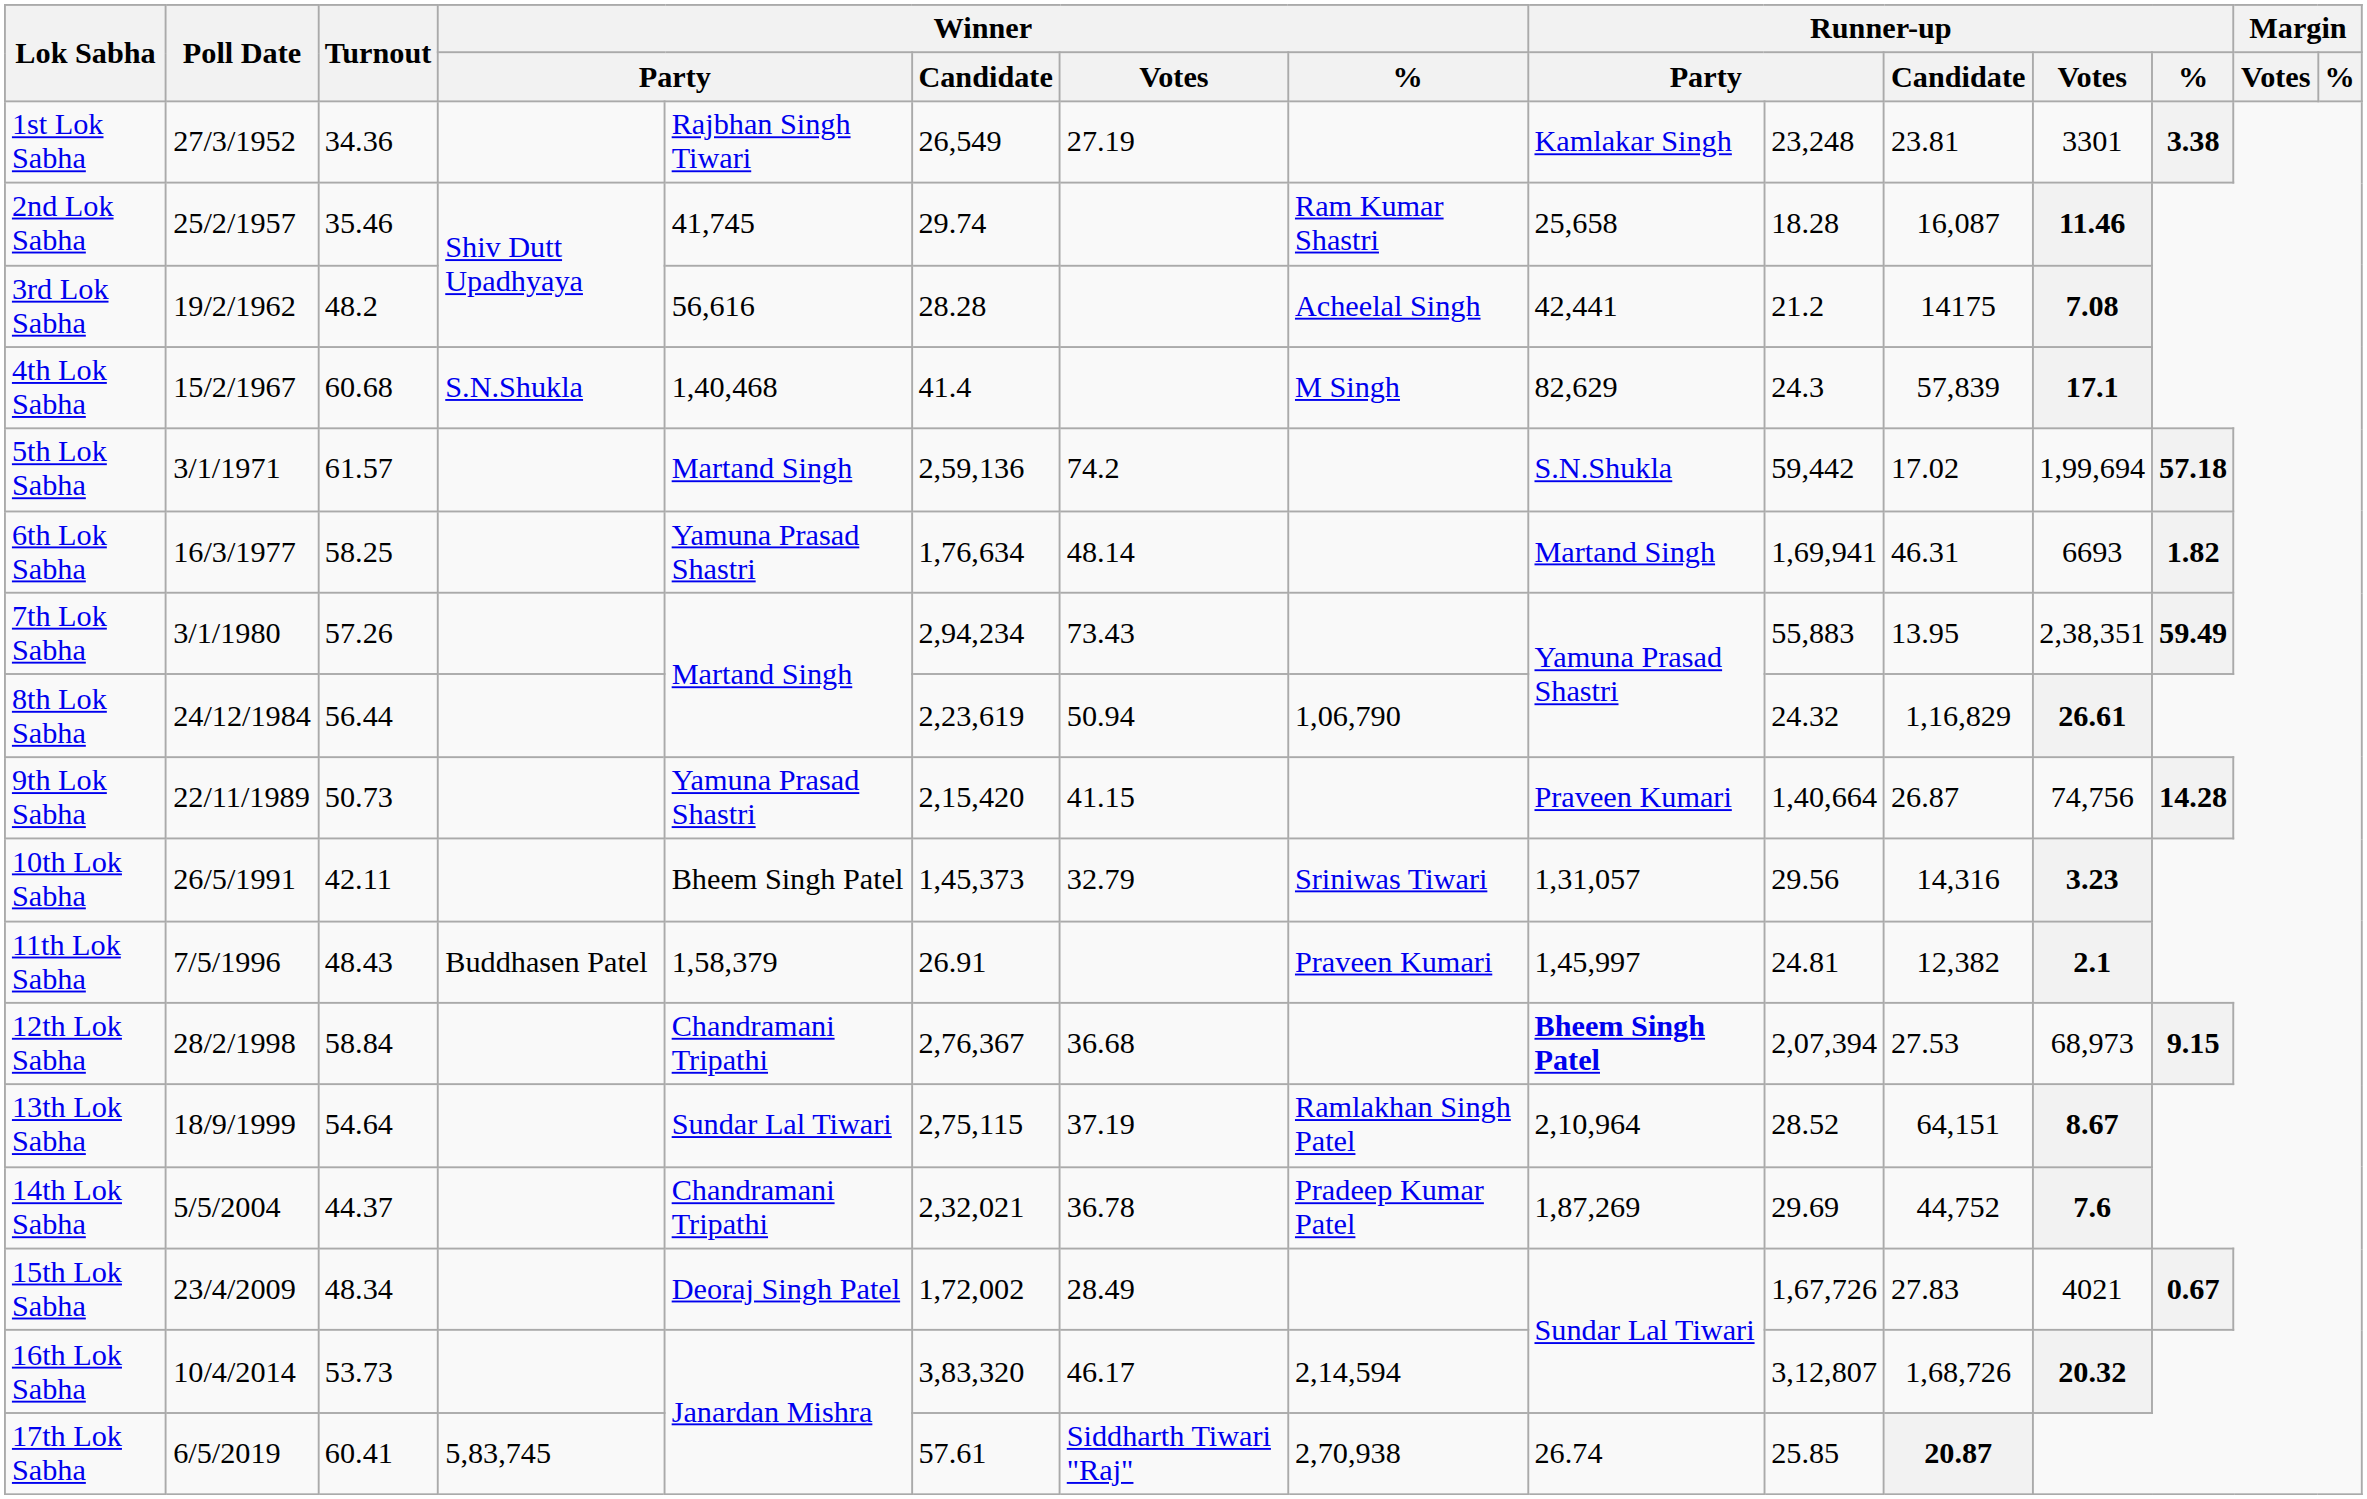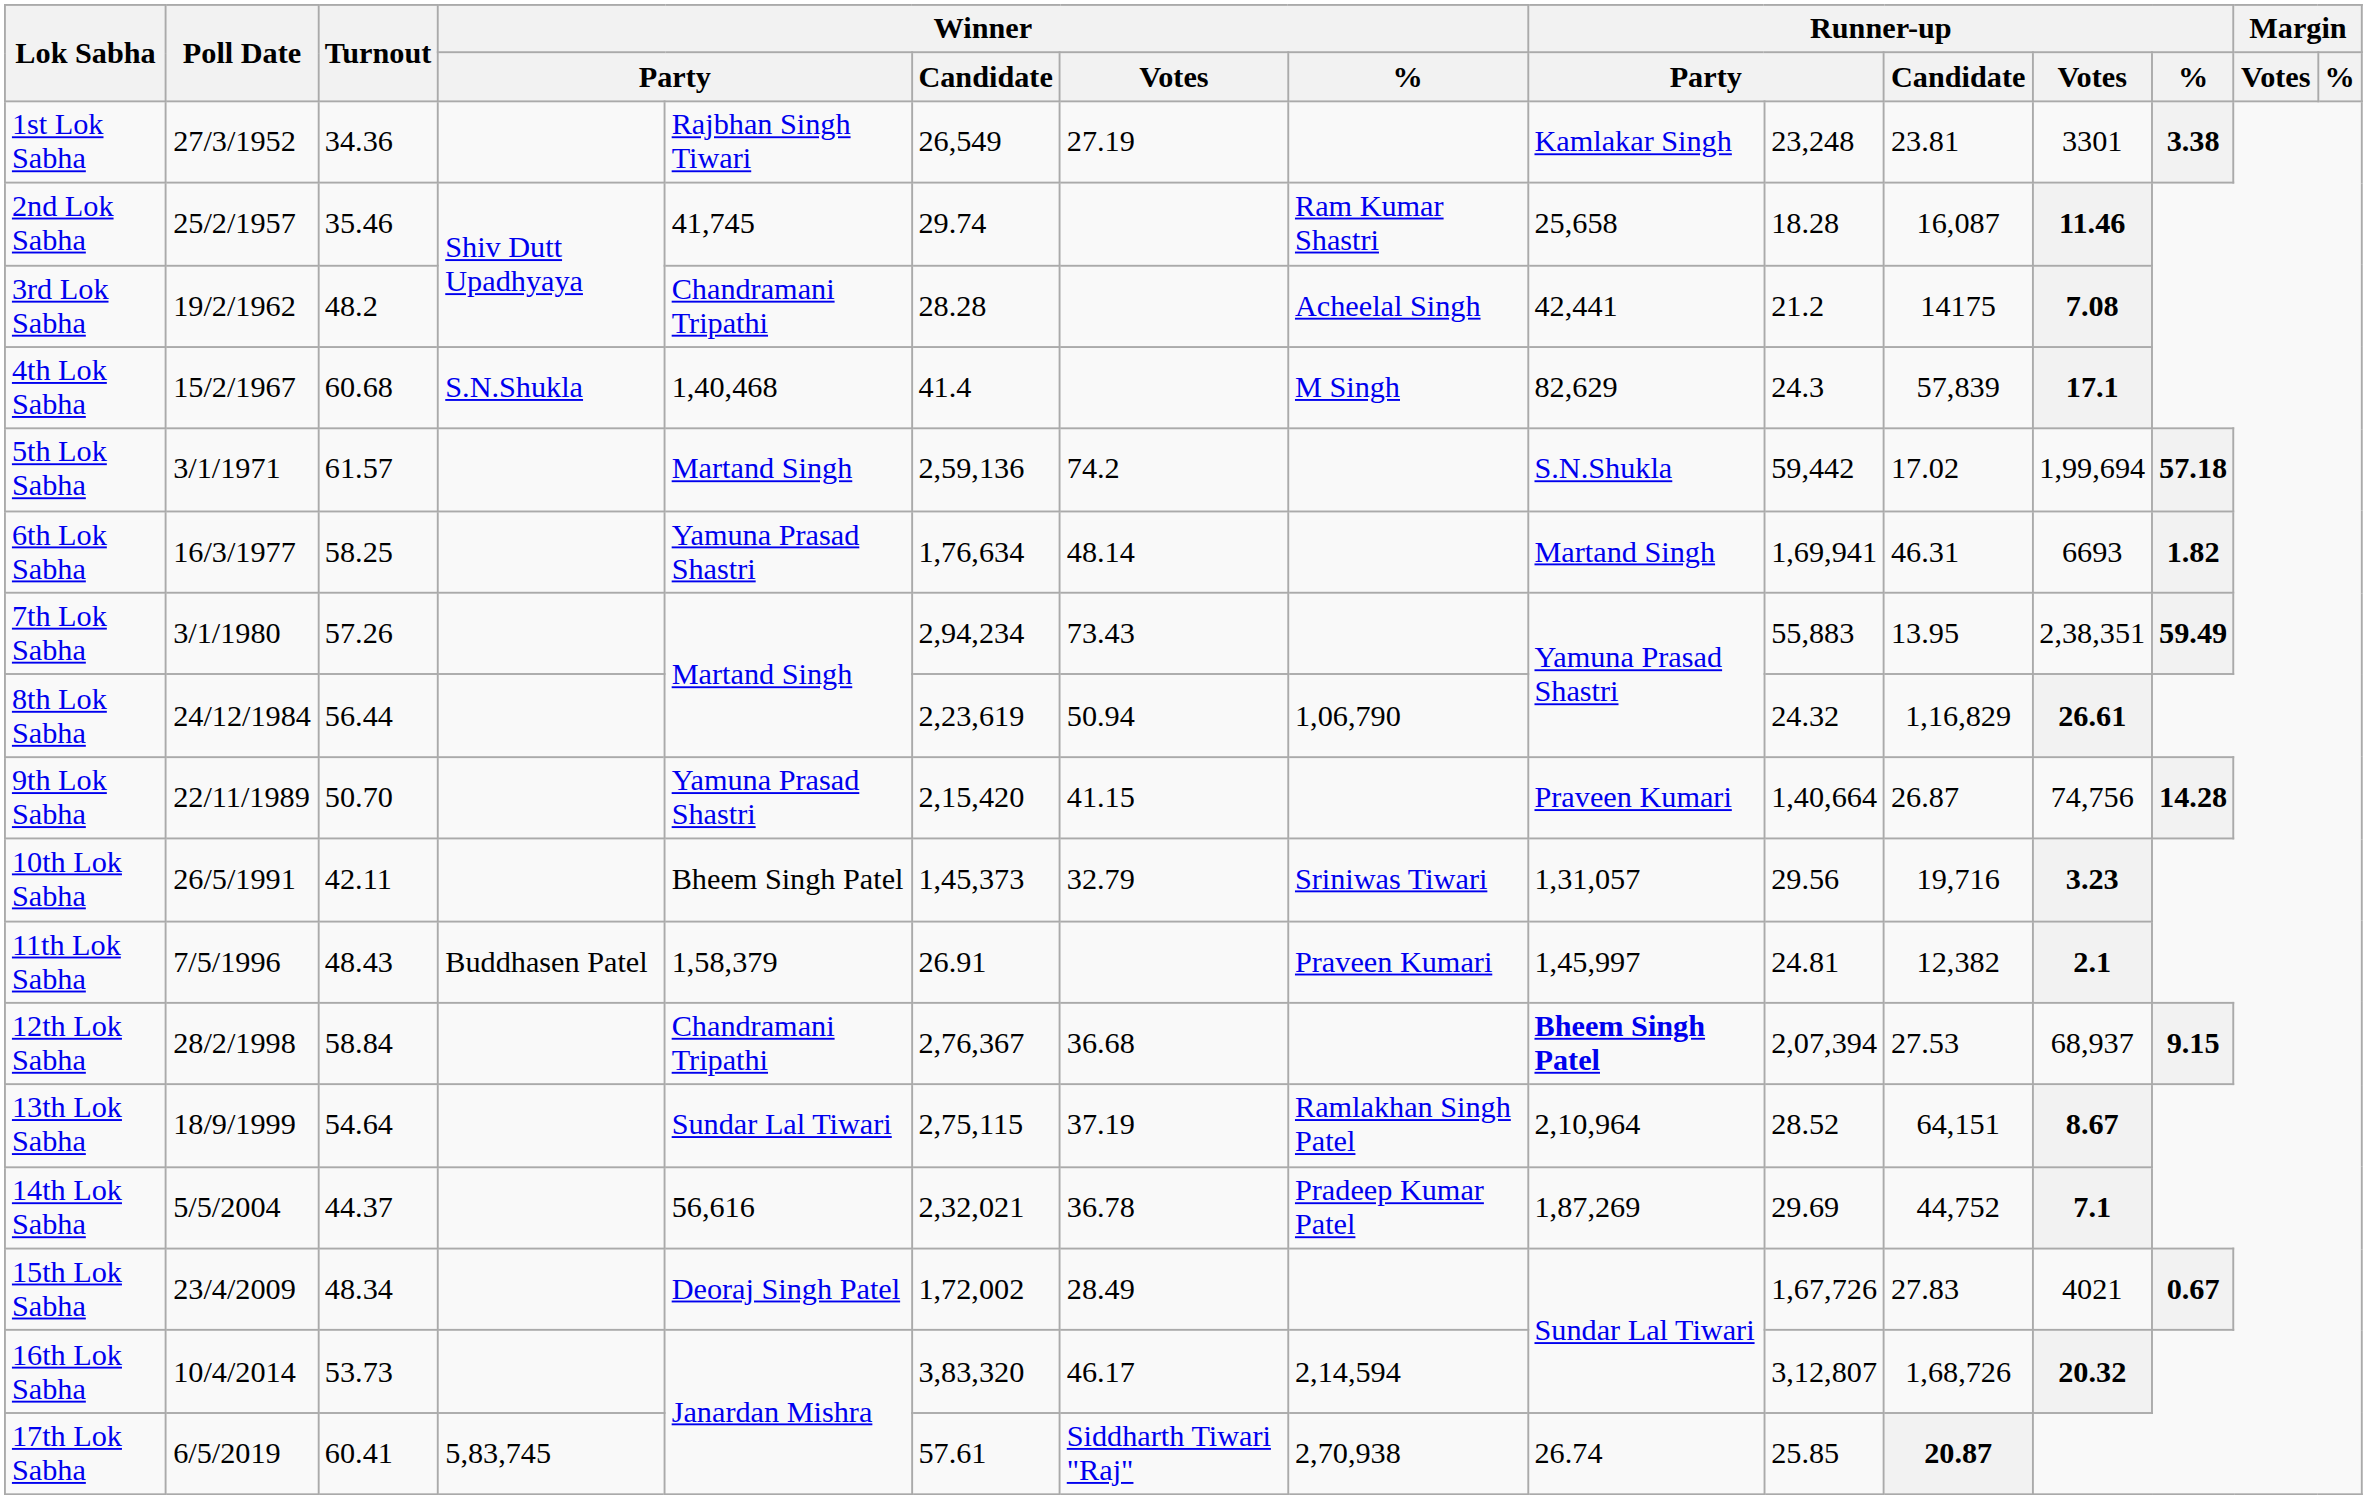3rd Lok Sabha | column 5: 56,616 -> Chandramani Tripathi
9th Lok Sabha | Turnout: 50.73 -> 50.70
10th Lok Sabha | Runner-up / Candidate: 14,316 -> 19,716
12th Lok Sabha | Runner-up / Votes: 68,973 -> 68,937
14th Lok Sabha | column 5: Chandramani Tripathi -> 56,616
14th Lok Sabha | Runner-up / Votes: 7.6 -> 7.1
